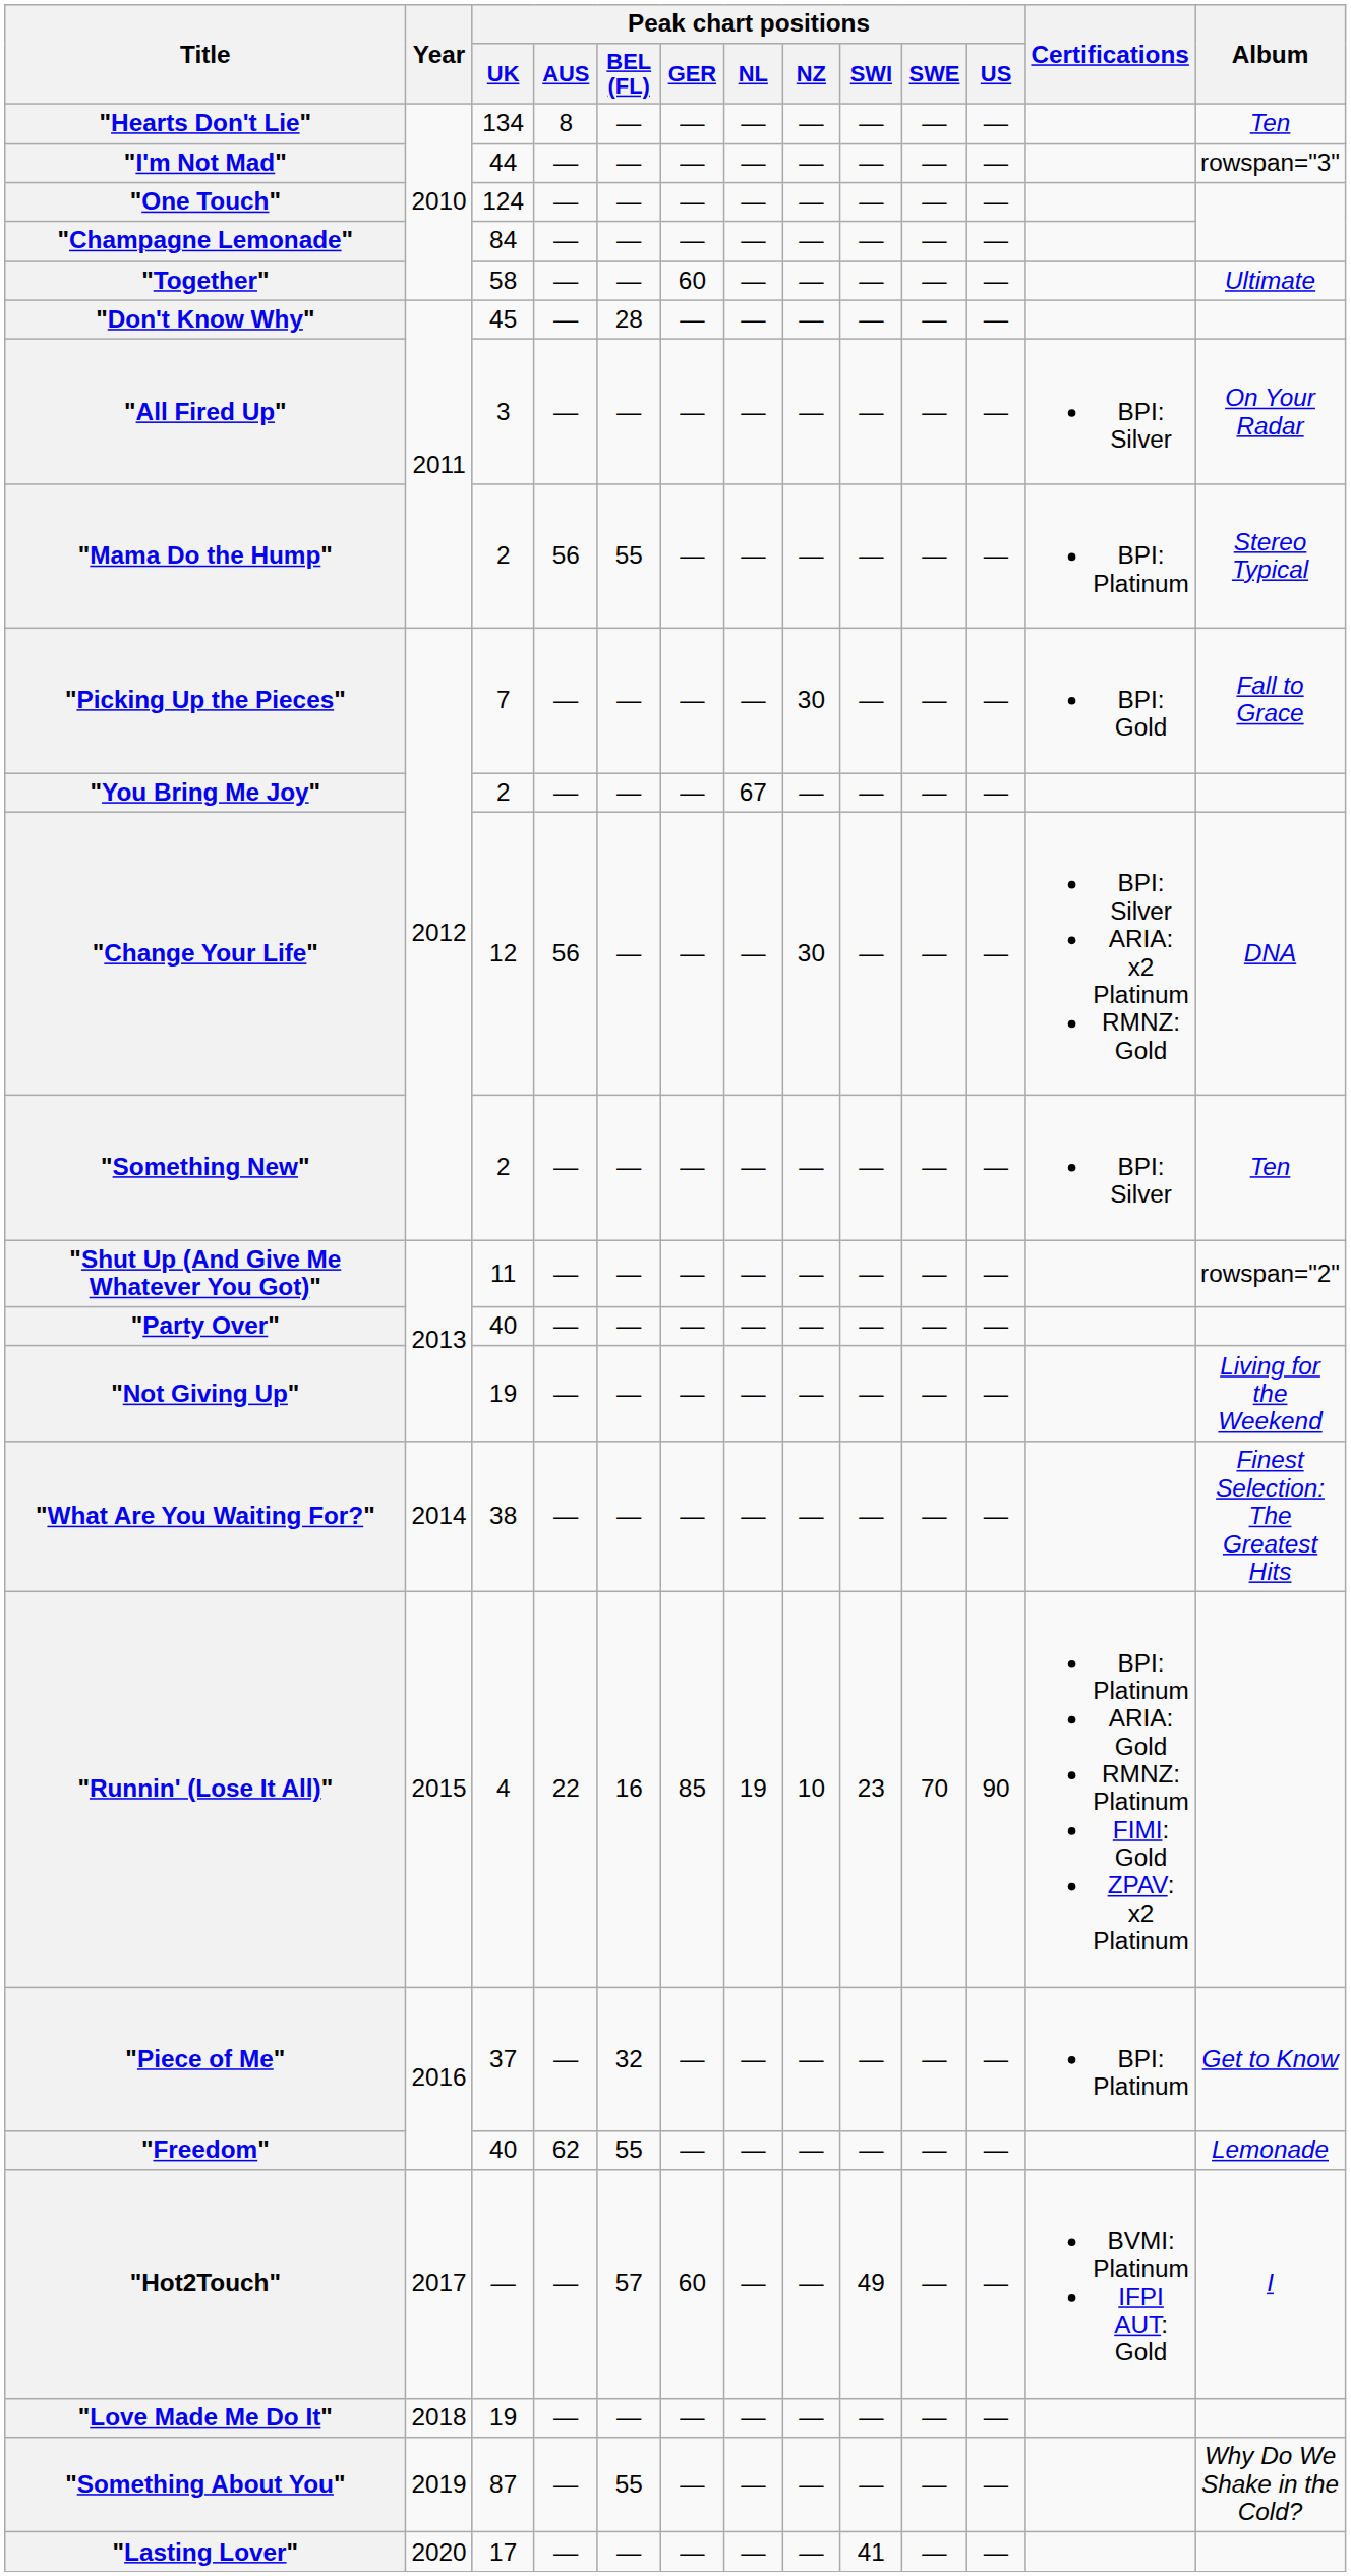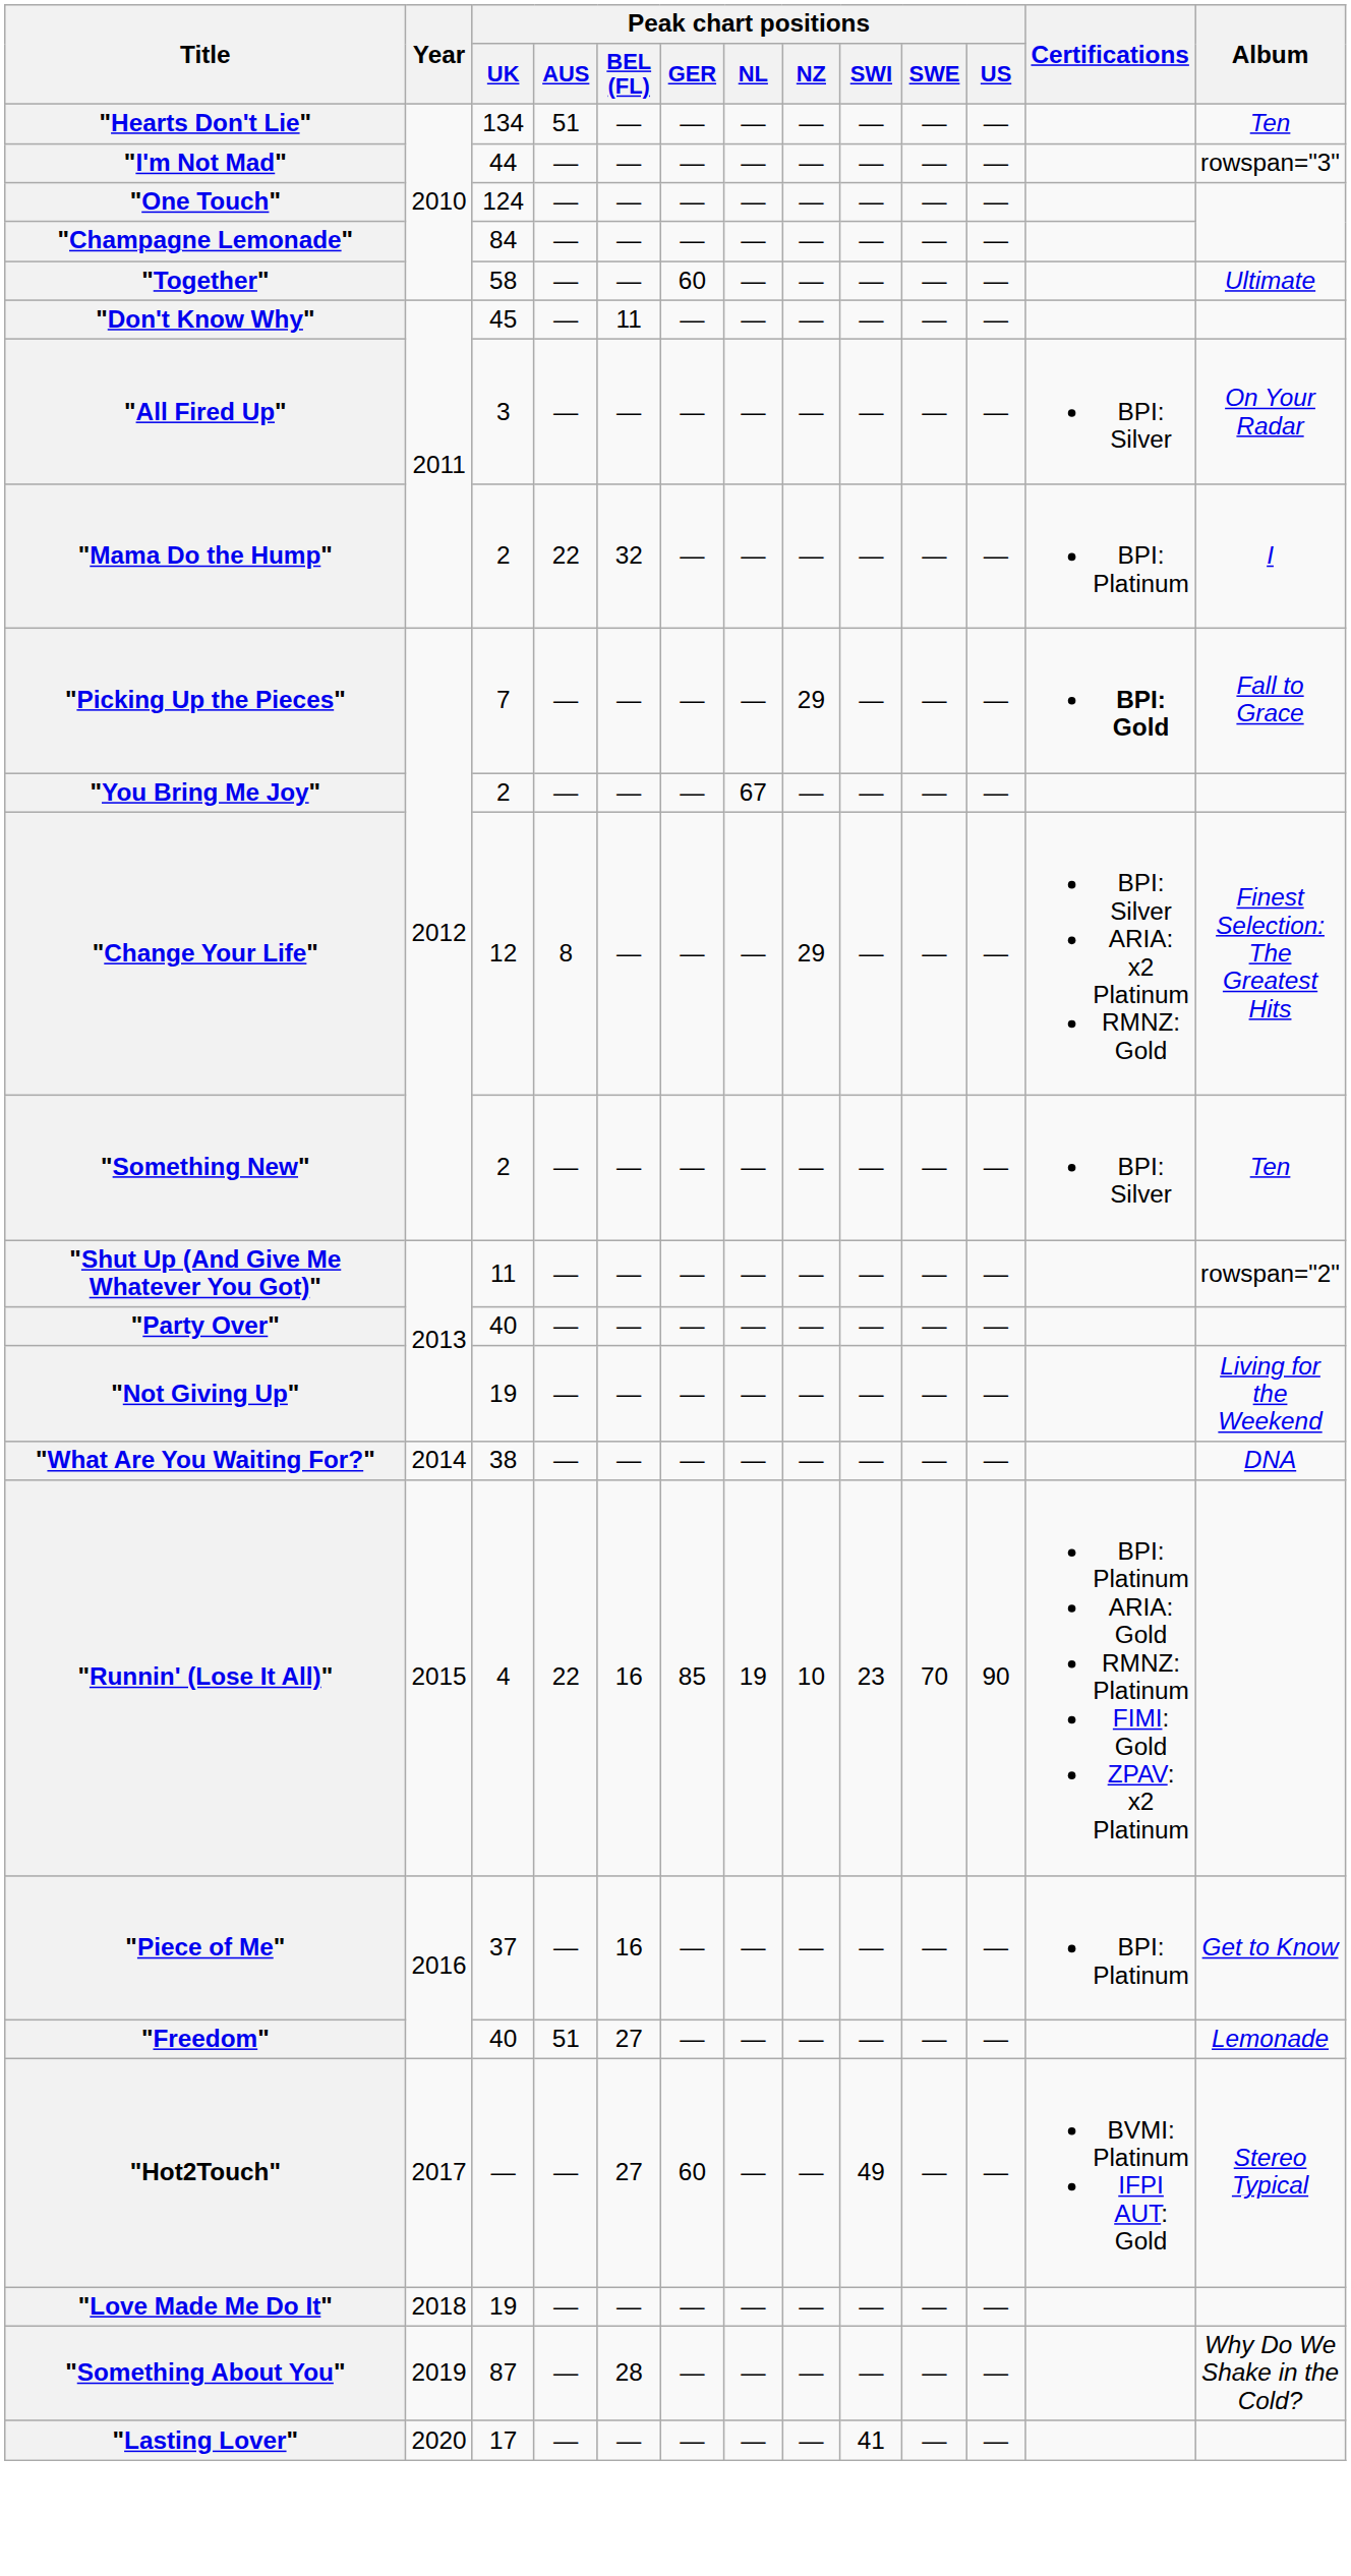"Hearts Don't Lie" | Peak chart positions / AUS: 8 -> 51
"Don't Know Why" | Peak chart positions / BEL (FL): 28 -> 11
"Mama Do the Hump" | Peak chart positions / AUS: 56 -> 22
"Mama Do the Hump" | Peak chart positions / BEL (FL): 55 -> 32
"Mama Do the Hump" | Album: Stereo Typical -> I
"Picking Up the Pieces" | Peak chart positions / NZ: 30 -> 29
"Picking Up the Pieces" | Certifications: normal -> bold
"Change Your Life" | Peak chart positions / AUS: 56 -> 8
"Change Your Life" | Peak chart positions / NZ: 30 -> 29
"Change Your Life" | Album: DNA -> Finest Selection: The Greatest Hits
"What Are You Waiting For?" | Album: Finest Selection: The Greatest Hits -> DNA
"Piece of Me" | Peak chart positions / BEL (FL): 32 -> 16
"Freedom" | Peak chart positions / AUS: 62 -> 51
"Freedom" | Peak chart positions / BEL (FL): 55 -> 27
"Hot2Touch" | Peak chart positions / BEL (FL): 57 -> 27
"Hot2Touch" | Album: I -> Stereo Typical
"Something About You" | Peak chart positions / BEL (FL): 55 -> 28
